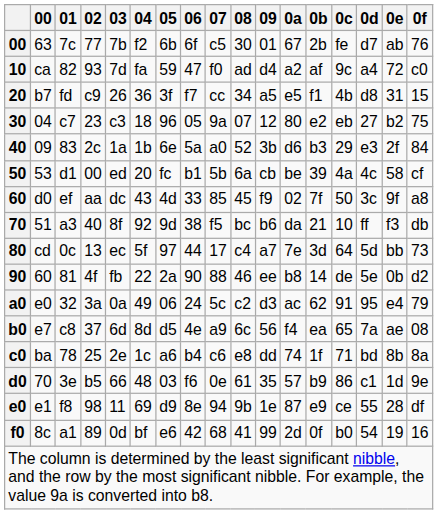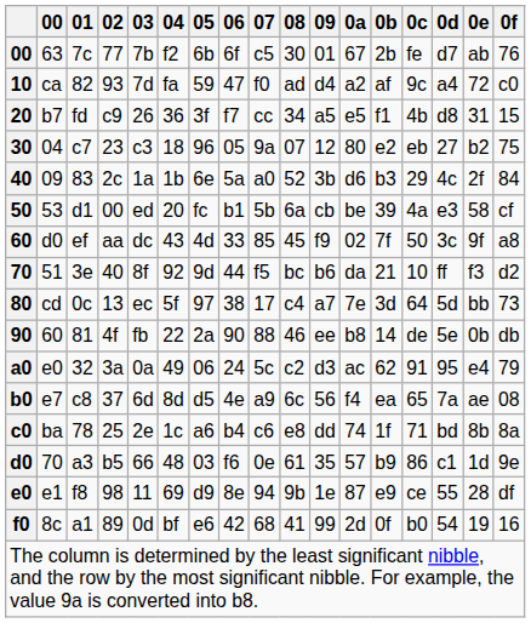row 6 | 0d: e3 -> 4c
row 7 | 0d: 4c -> e3
row 9 | 01: a3 -> 3e
row 9 | 06: 38 -> 44
row 9 | 0f: db -> d2
row 10 | 06: 44 -> 38
row 11 | 0f: d2 -> db
row 15 | 01: 3e -> a3
